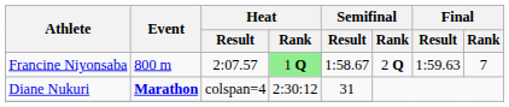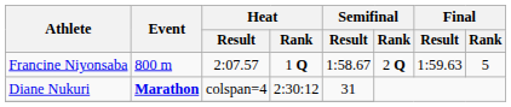Francine Niyonsaba | Heat / Rank: lightgreen background -> no background
Francine Niyonsaba | Final / Rank: 7 -> 5
